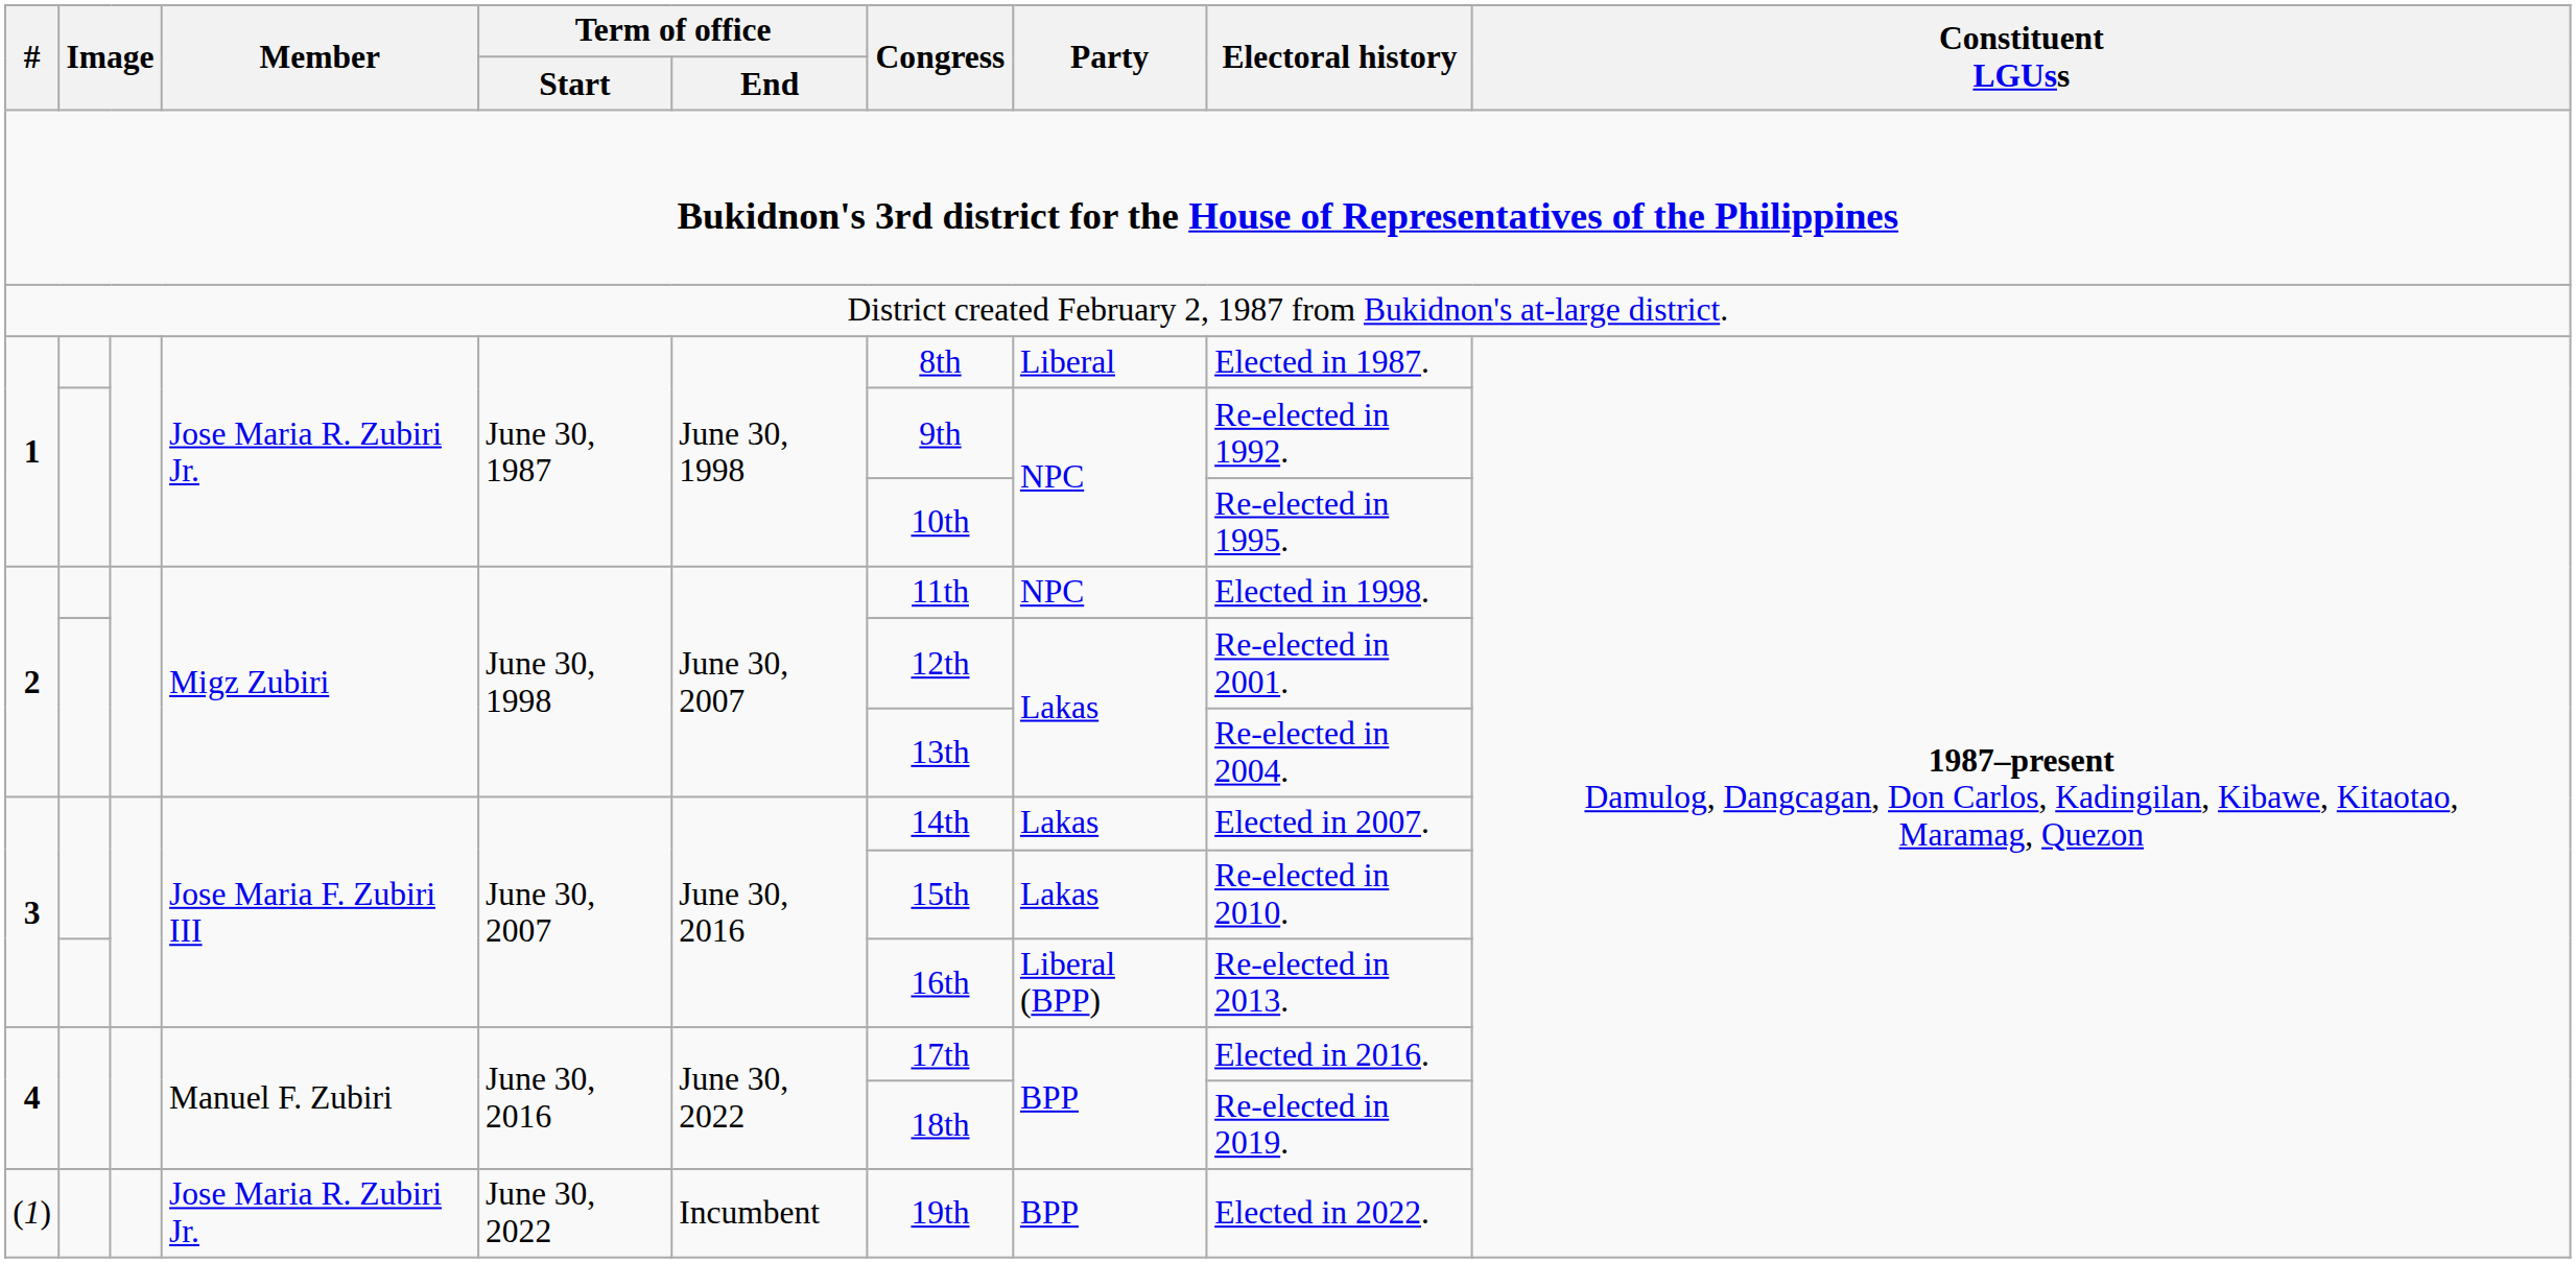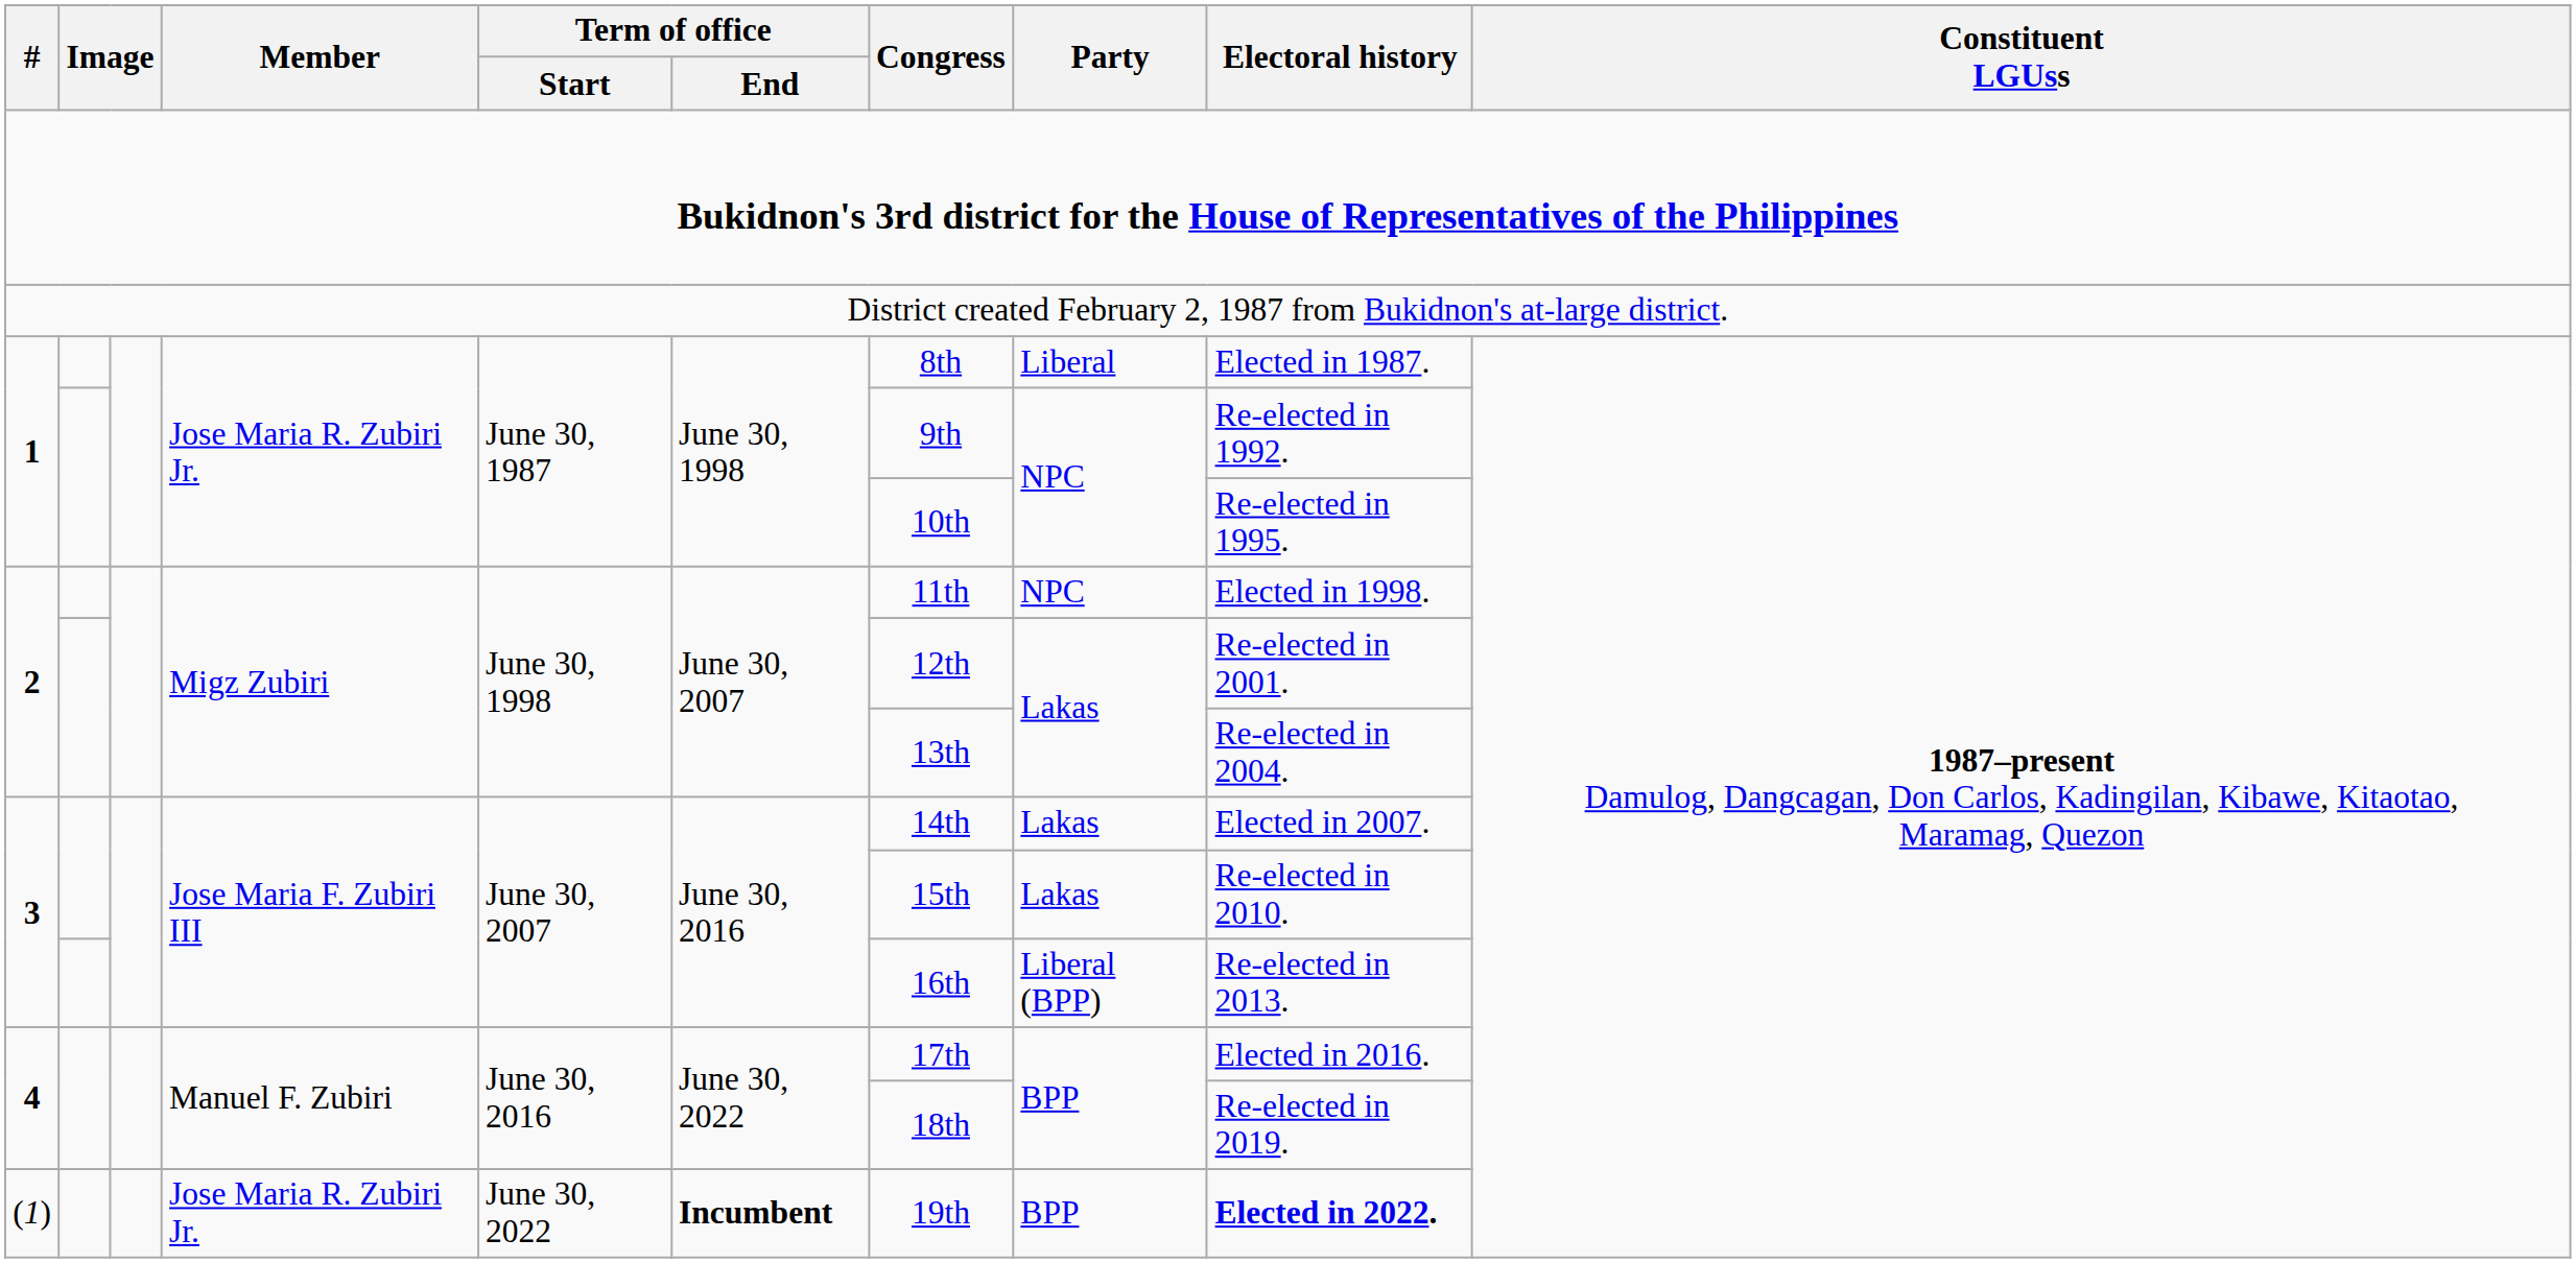(1) | Term of office / End: normal -> bold
(1) | Electoral history: normal -> bold
